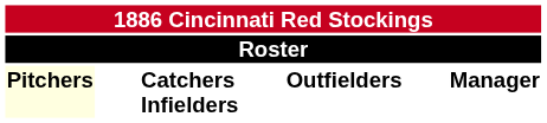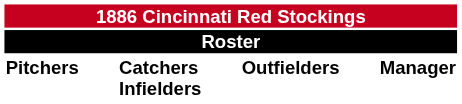Pitchers | column 1: lightyellow background -> no background
